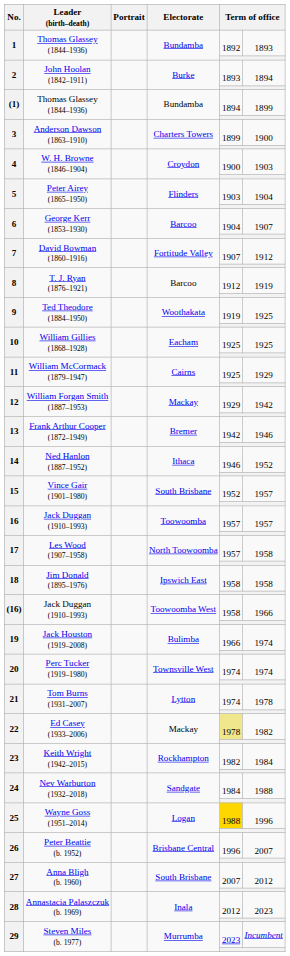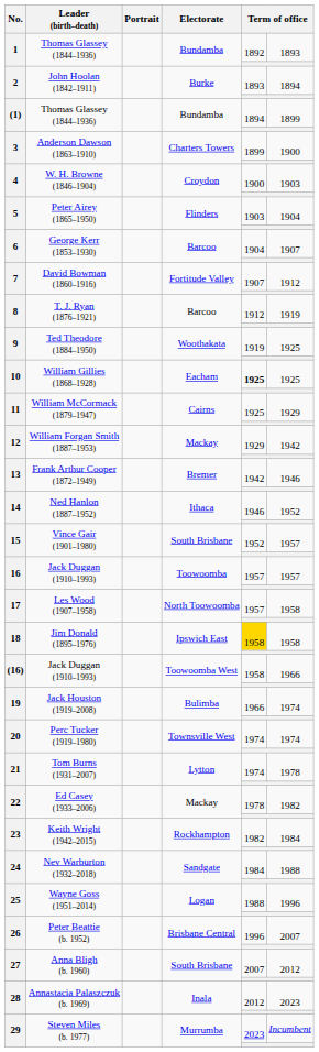row 22 | column 5: normal -> bold
row 38 | column 5: no background -> gold background
row 48 | column 5: khaki background -> no background
row 54 | column 5: gold background -> no background
